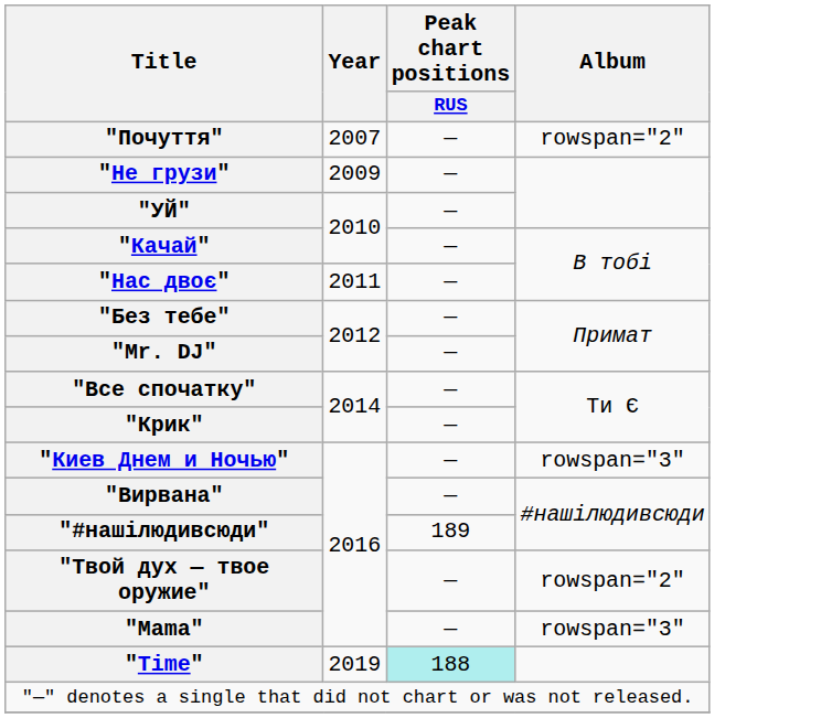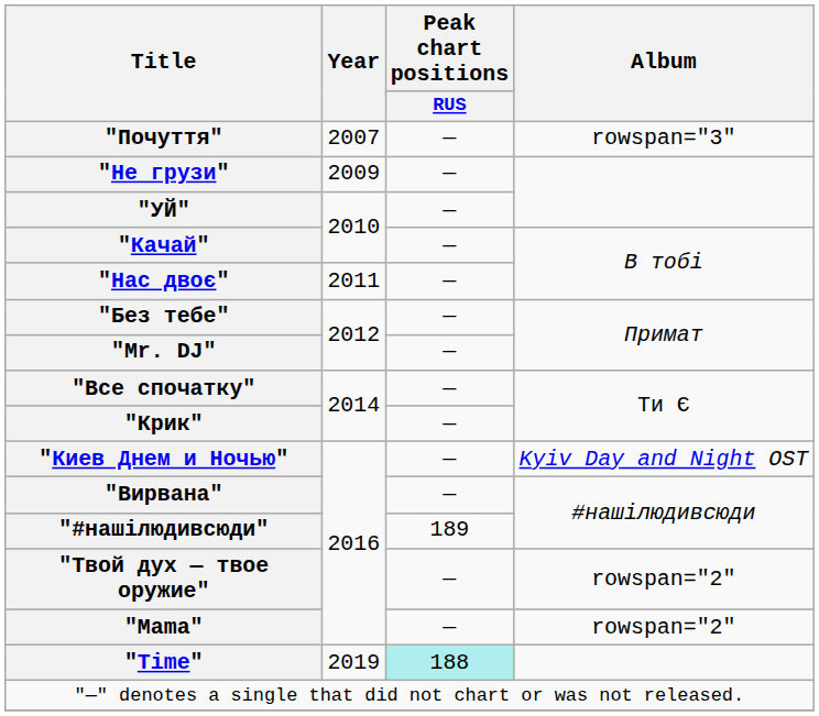"Почуття" | Album: rowspan="2" -> rowspan="3"
"Киев Днем и Ночью" | Album: rowspan="3" -> Kyiv Day and Night OST
"Mama" | Album: rowspan="3" -> rowspan="2"
